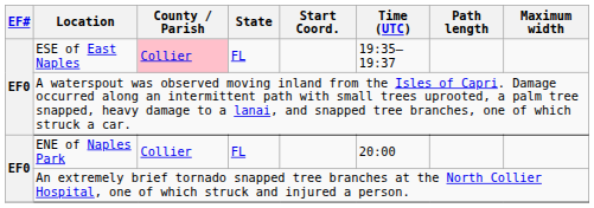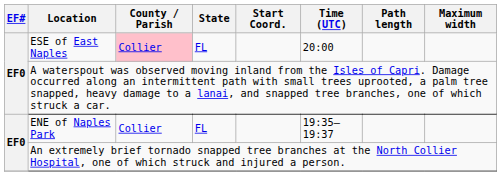ESE of East Naples | Time (UTC): 19:35–19:37 -> 20:00
ENE of Naples Park | Time (UTC): 20:00 -> 19:35–19:37
